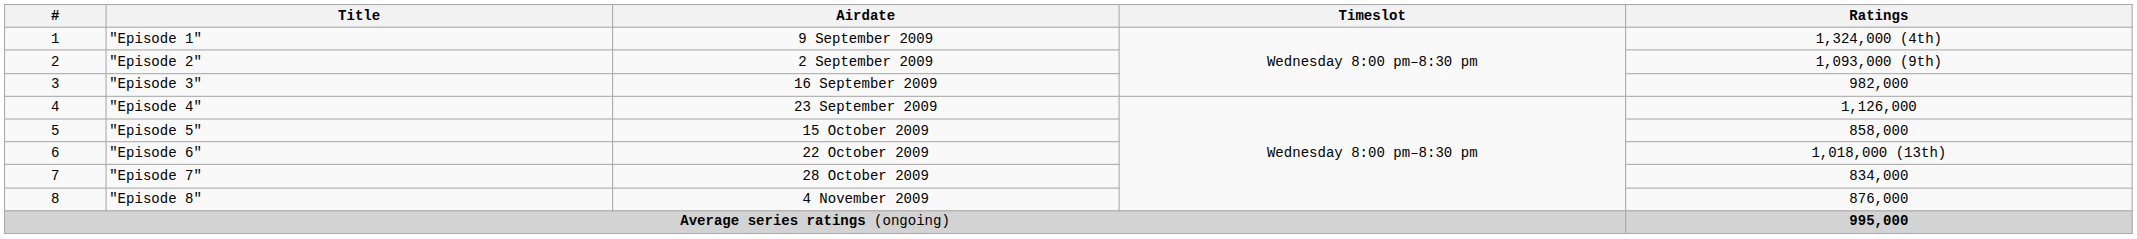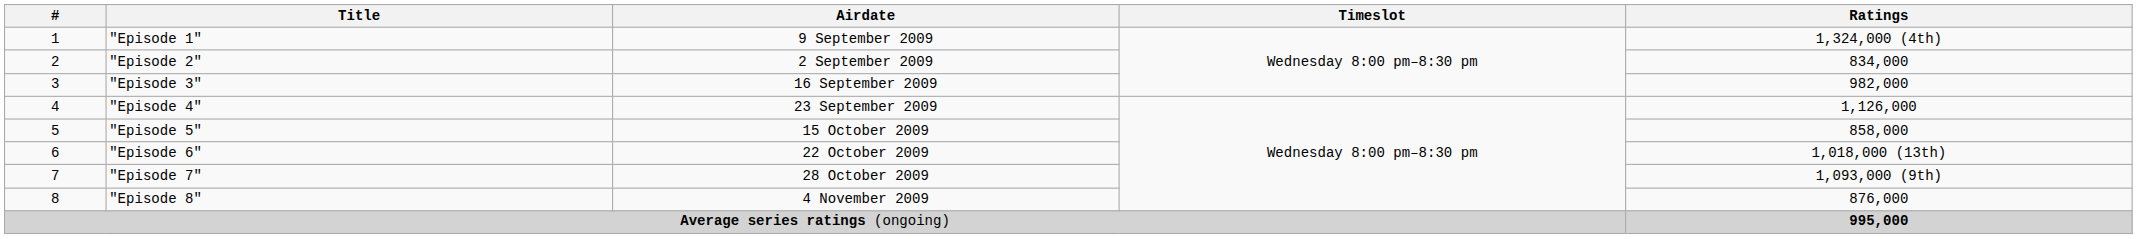"Episode 2" | Ratings: 1,093,000 (9th) -> 834,000
"Episode 7" | Ratings: 834,000 -> 1,093,000 (9th)
